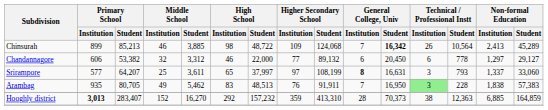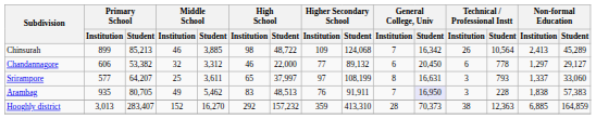Chinsurah | General College, Univ / Student: bold -> normal
Srirampore | General College, Univ / Institution: bold -> normal
Arambag | General College, Univ / Student: no background -> lavender background
Arambag | Technical / Professional Instt / Institution: lightgreen background -> no background
Hooghly district | Primary School / Institution: bold -> normal
